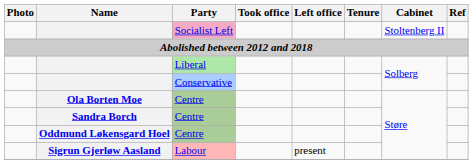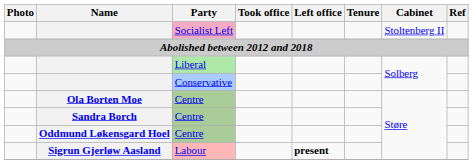Sigrun Gjerløw Aasland | Left office: normal -> bold
